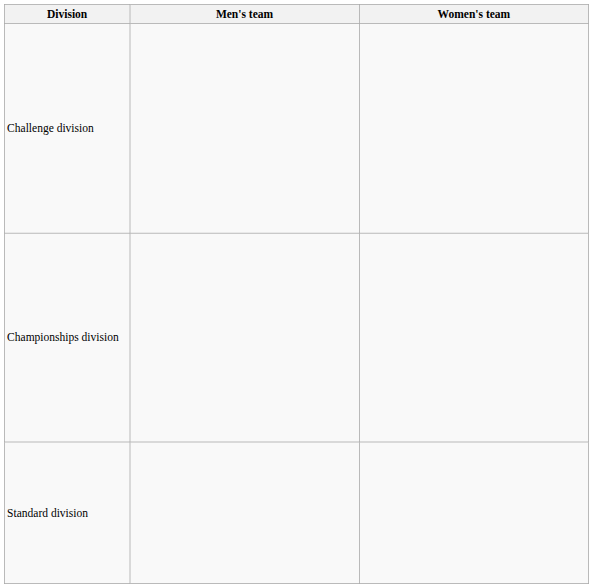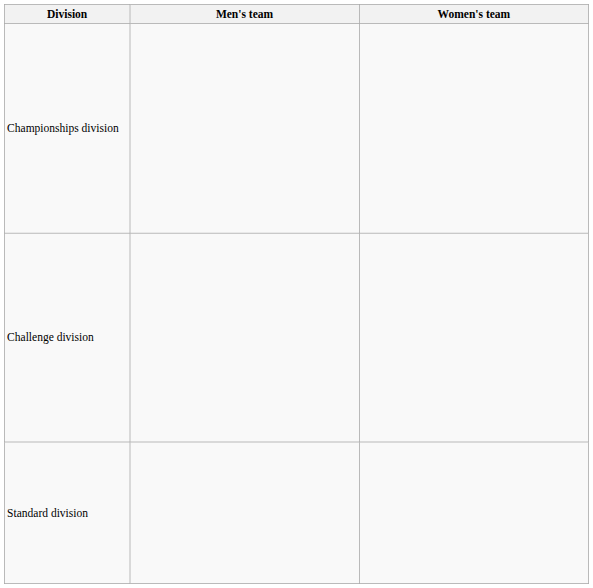rows swapped: Championships division <-> Challenge division
